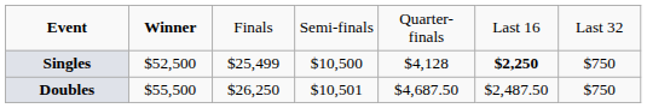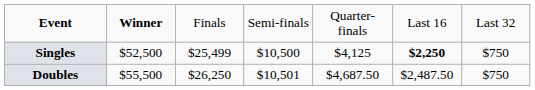Singles | column 5: $4,128 -> $4,125
